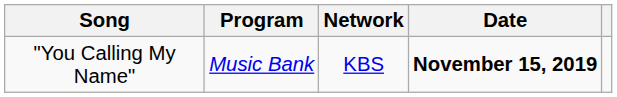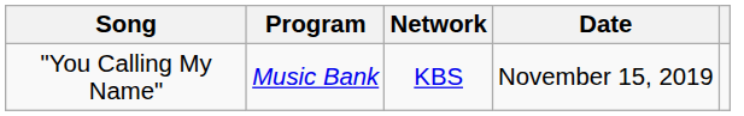"You Calling My Name" | Date: bold -> normal
